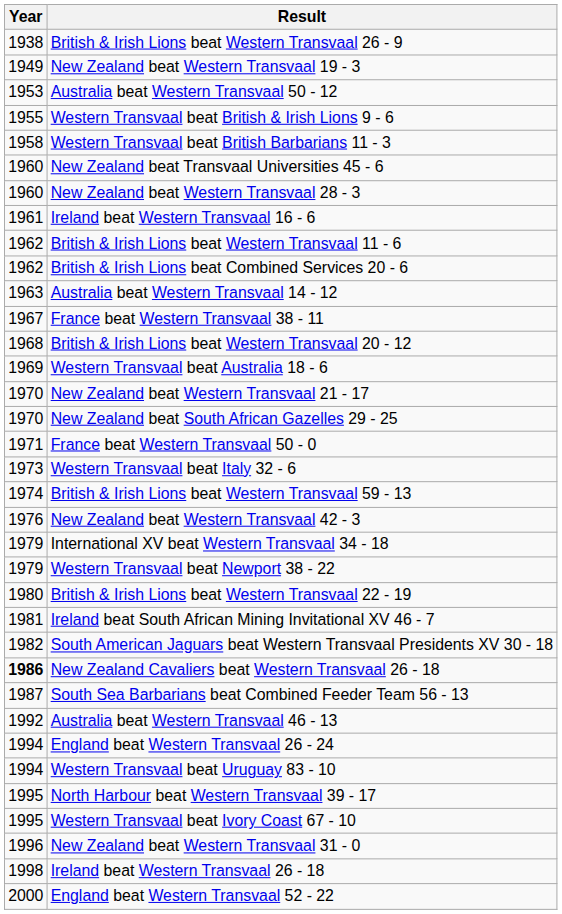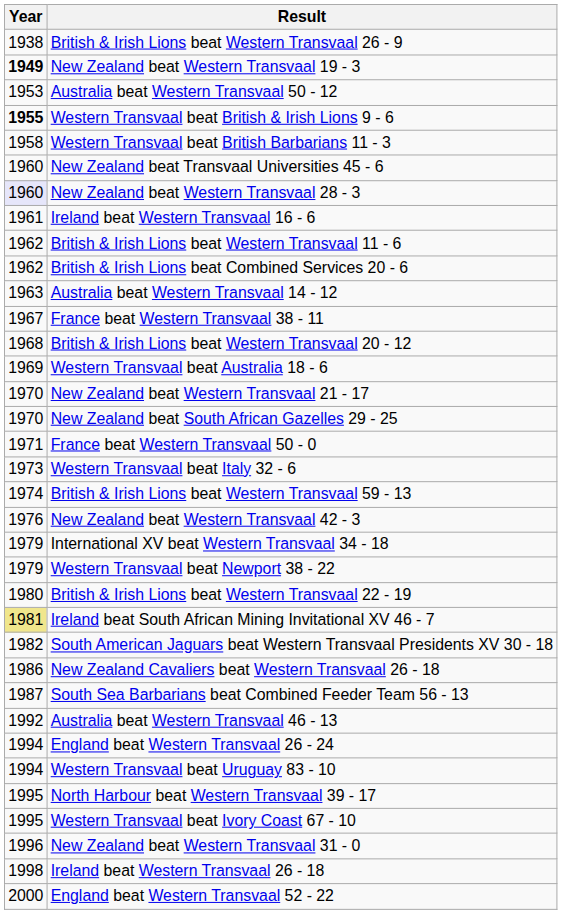New Zealand beat Western Transvaal 19 - 3 | Year: normal -> bold
Western Transvaal beat British & Irish Lions 9 - 6 | Year: normal -> bold
New Zealand beat Western Transvaal 28 - 3 | Year: no background -> lavender background
Ireland beat South African Mining Invitational XV 46 - 7 | Year: no background -> khaki background
New Zealand Cavaliers beat Western Transvaal 26 - 18 | Year: bold -> normal
